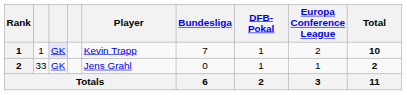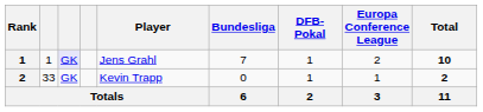row 2 | Player: Kevin Trapp -> Jens Grahl
row 3 | Player: Jens Grahl -> Kevin Trapp
